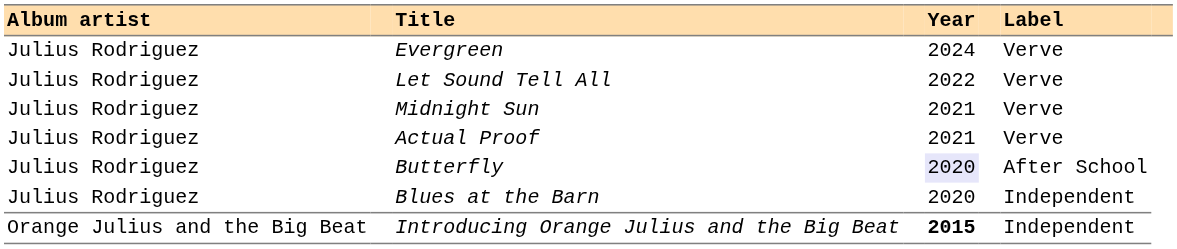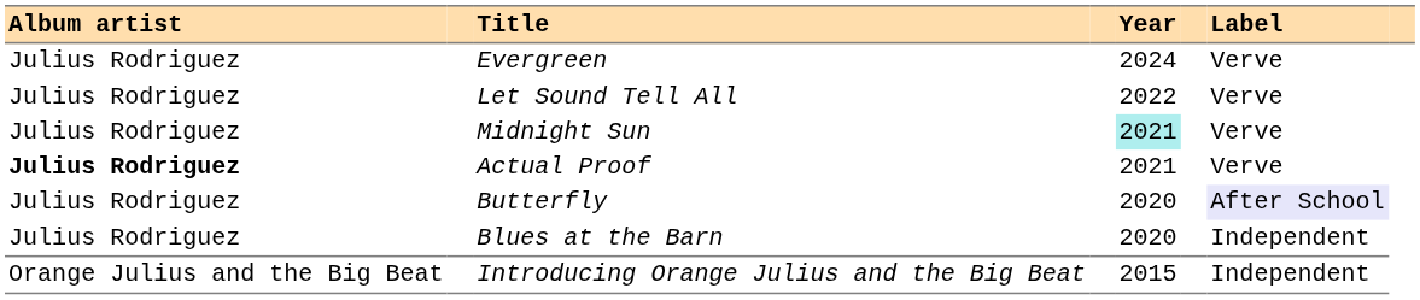Midnight Sun | Year: no background -> paleturquoise background
Actual Proof | Album artist: normal -> bold
Butterfly | Year: lavender background -> no background
Butterfly | Label: no background -> lavender background
Introducing Orange Julius and the Big Beat | Year: bold -> normal
